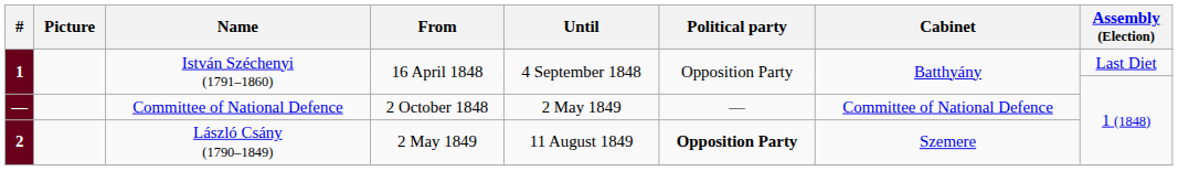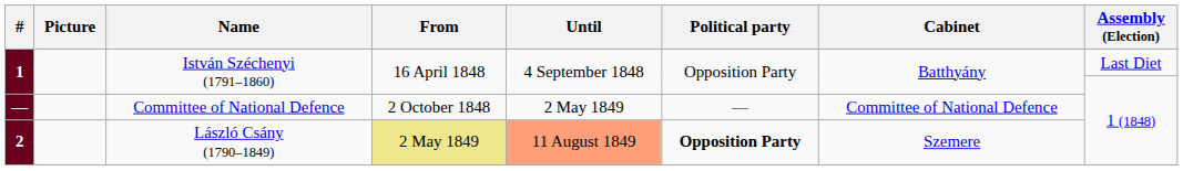2 | From: no background -> khaki background
2 | Until: no background -> lightsalmon background
